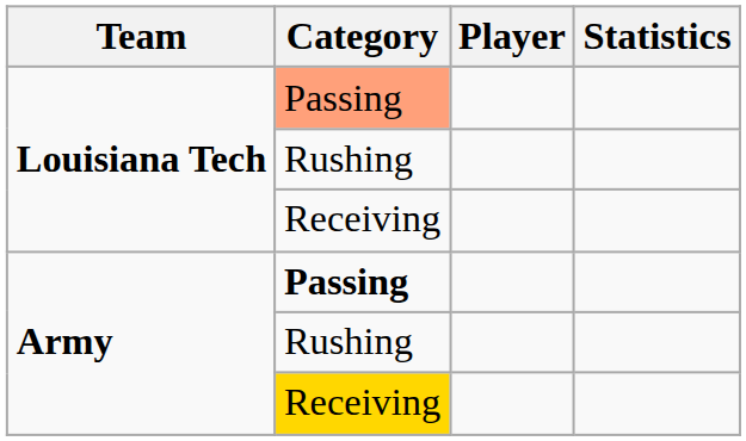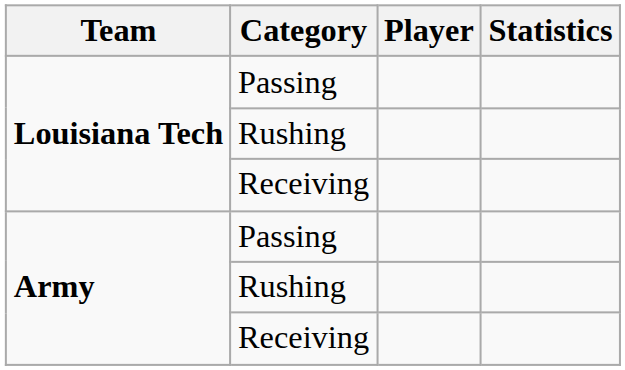Louisiana Tech / Passing | Category: lightsalmon background -> no background
Army / Passing | Category: bold -> normal
Army / Receiving | Category: gold background -> no background
